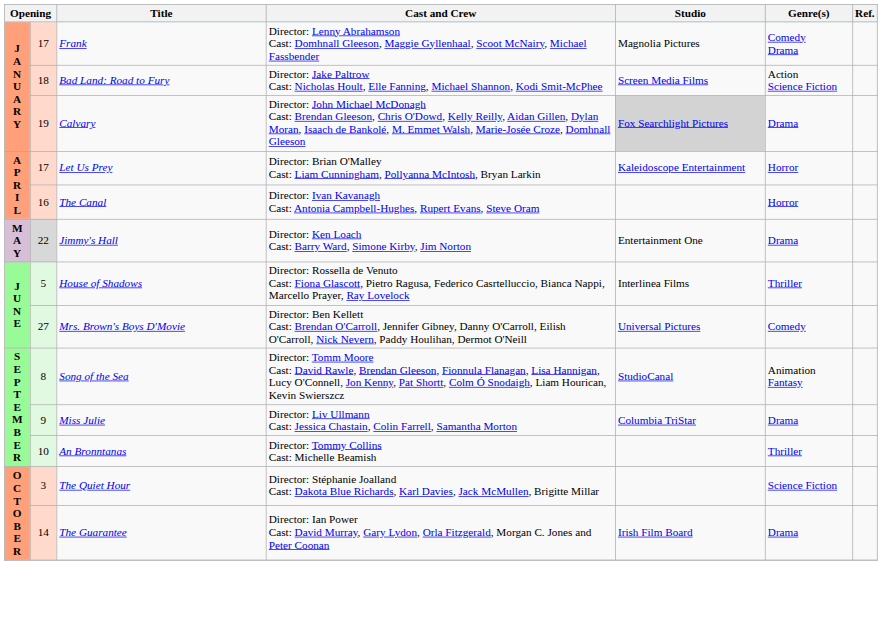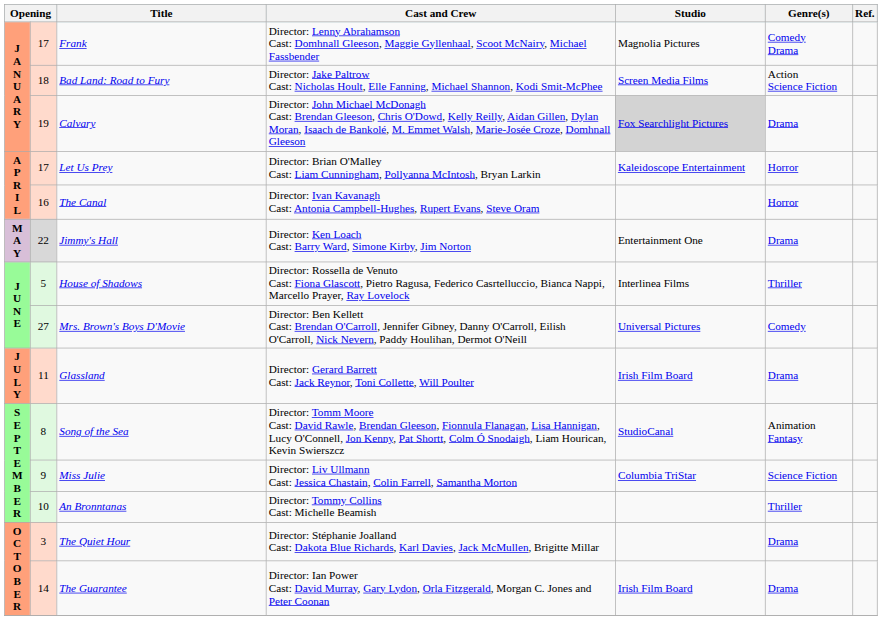+ row: J U L Y | 11 | Glassland | Director: Gerard Barrett Cast: Jack Reynor, Toni Collette, Will Poulter | Irish Film Board | Drama
Miss Julie | Genre(s): Drama -> Science Fiction
The Quiet Hour | Genre(s): Science Fiction -> Drama
